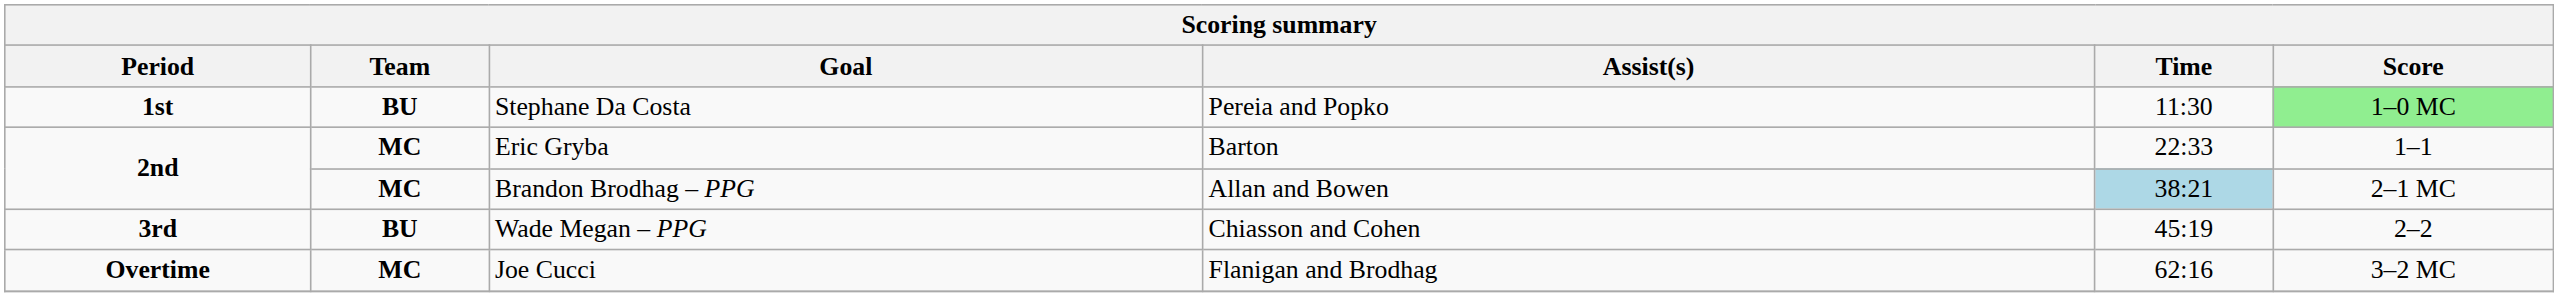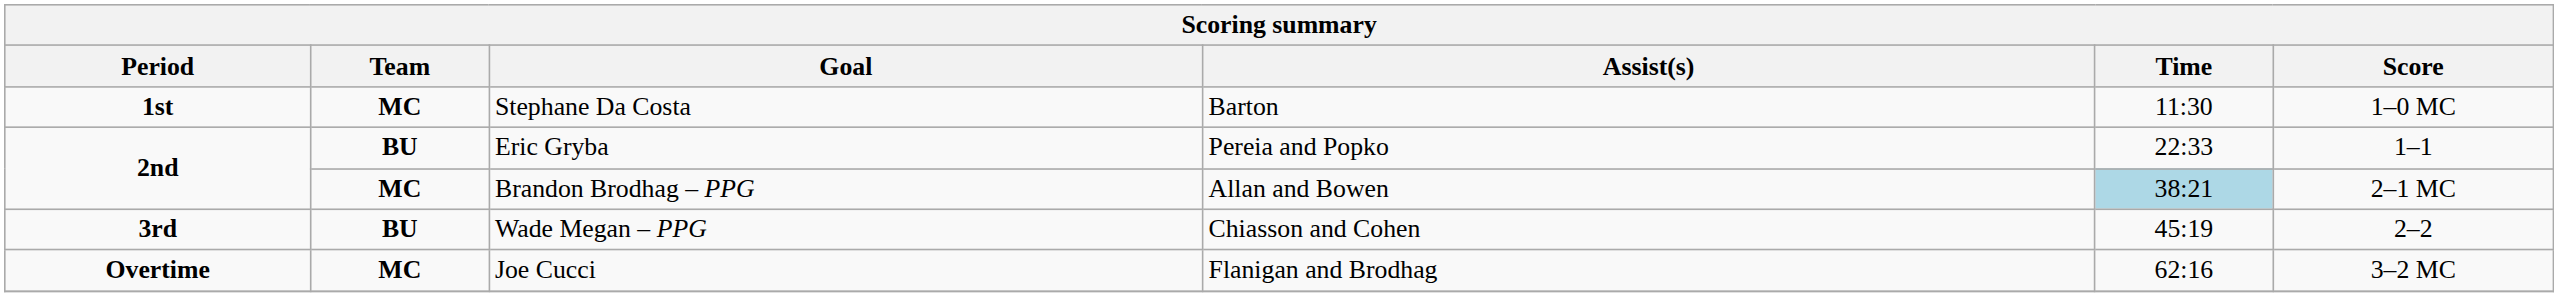Stephane Da Costa | Team: BU -> MC
Stephane Da Costa | Assist(s): Pereia and Popko -> Barton
Stephane Da Costa | Score: lightgreen background -> no background
Eric Gryba | Team: MC -> BU
Eric Gryba | Assist(s): Barton -> Pereia and Popko
